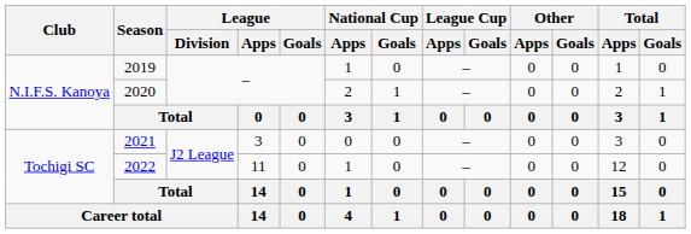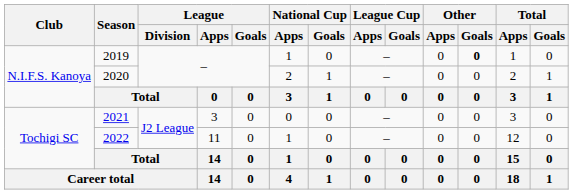2019 | Other / Goals: normal -> bold
